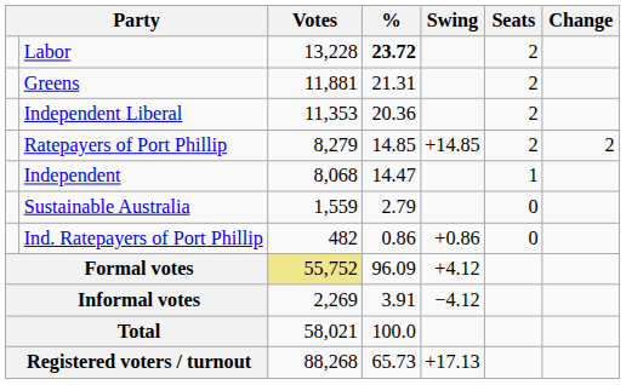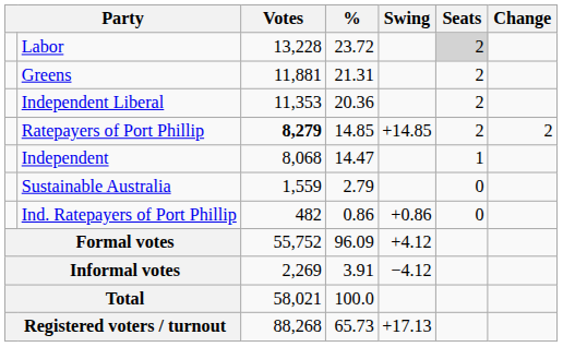Labor | %: bold -> normal
Labor | Seats: no background -> lightgrey background
Ratepayers of Port Phillip | Votes: normal -> bold
Formal votes | Votes: khaki background -> no background
